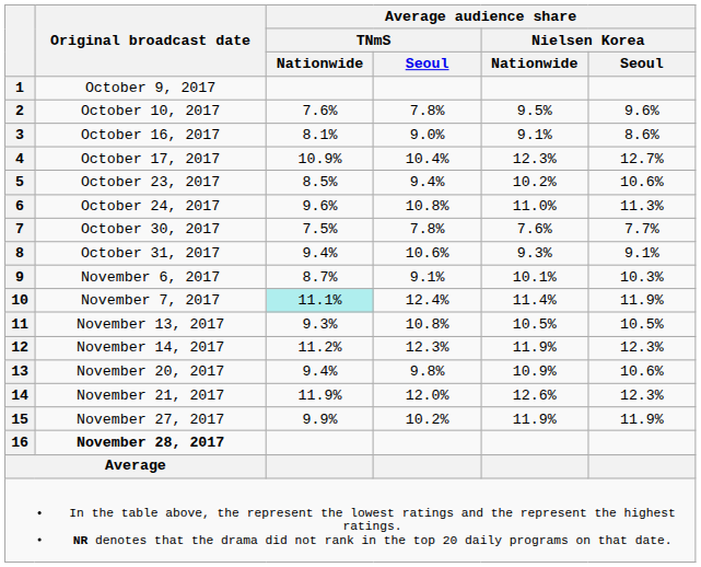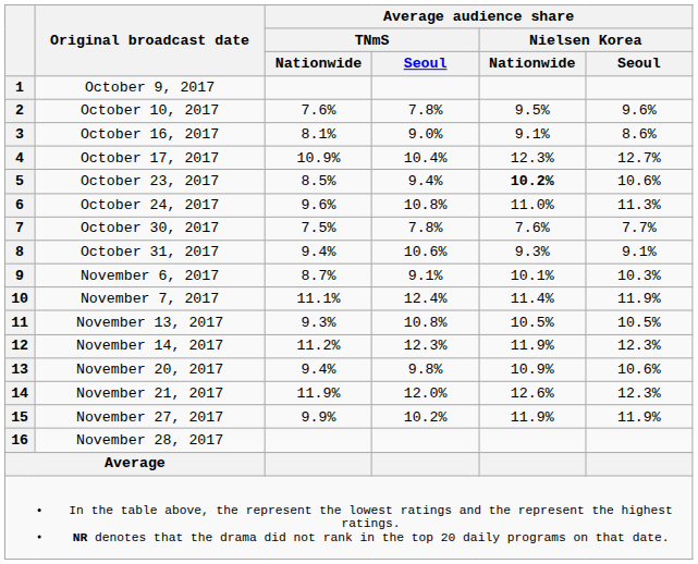5 | Average audience share / Nielsen Korea / Nationwide: normal -> bold
10 | Average audience share / TNmS / Nationwide: paleturquoise background -> no background
16 | Original broadcast date: bold -> normal
